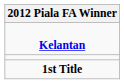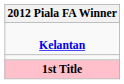row 4 | column 1: no background -> pink background
